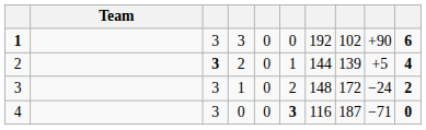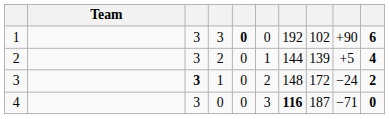row 2 | column 1: bold -> normal
row 2 | column 5: normal -> bold
row 3 | column 3: bold -> normal
row 4 | column 3: normal -> bold
row 5 | column 6: bold -> normal
row 5 | column 7: normal -> bold
